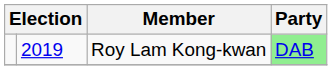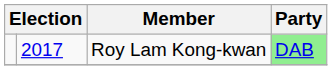Roy Lam Kong-kwan | column 2: 2019 -> 2017
